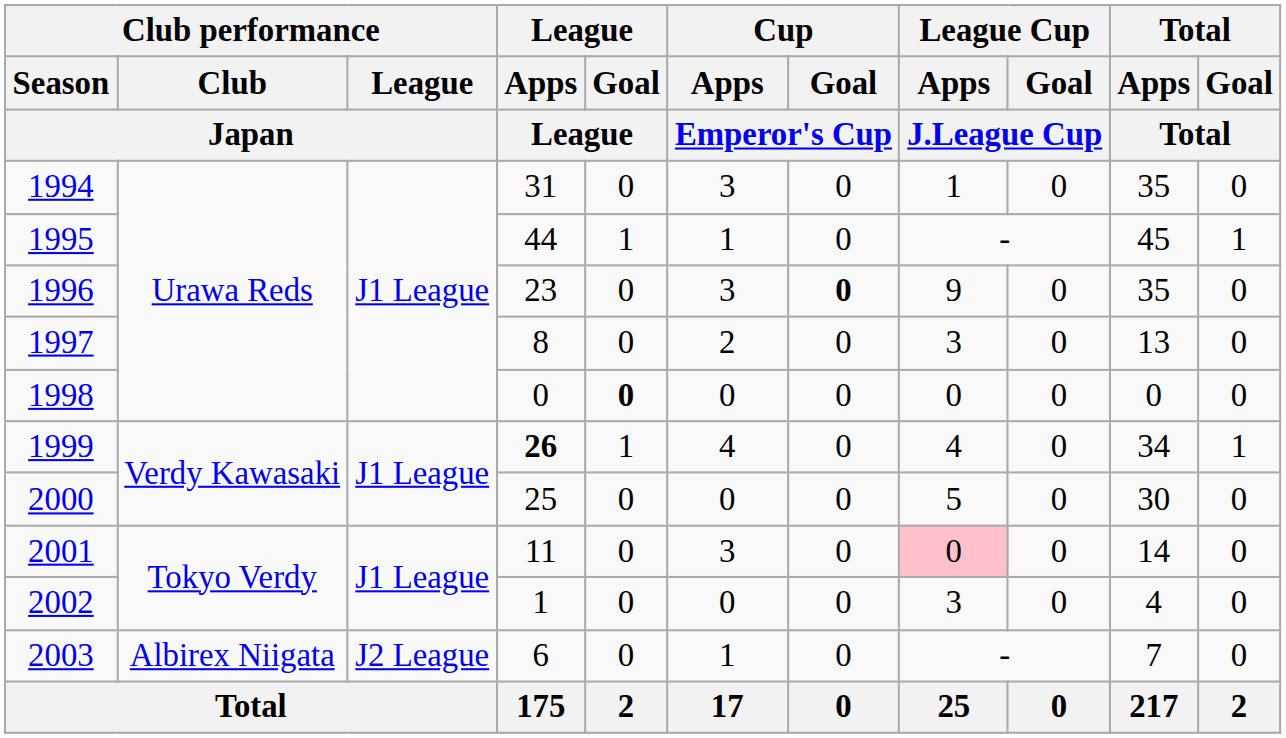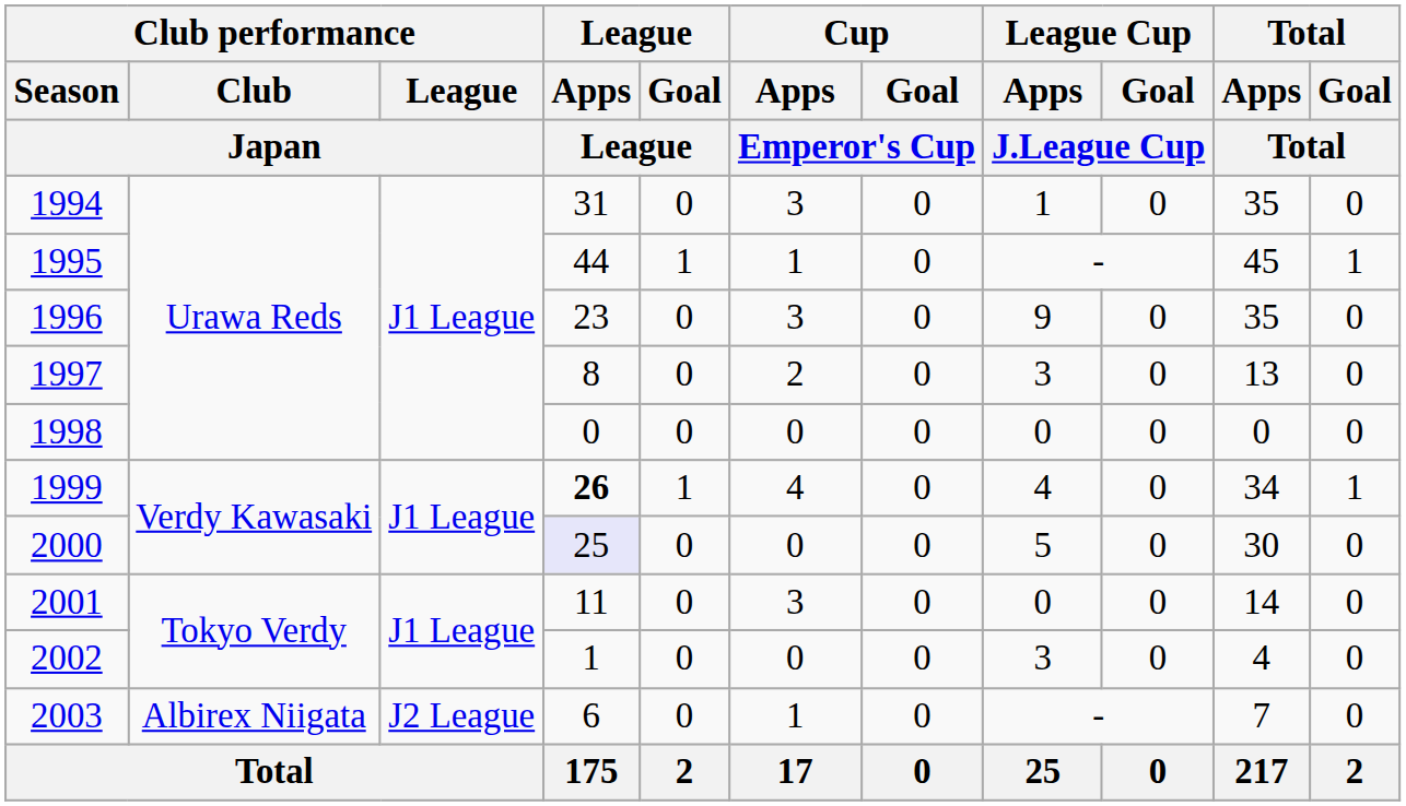1996 | Cup / Goal / Emperor's Cup: bold -> normal
1998 | League / Goal / League: bold -> normal
2000 | League / Apps / League: no background -> lavender background
2001 | League Cup / Apps / J.League Cup: pink background -> no background
